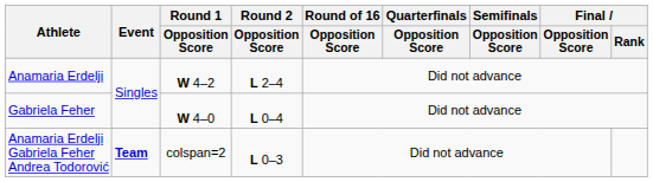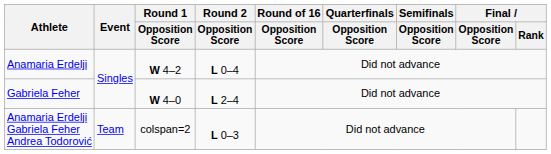Anamaria Erdelji | Round 2 / Opposition Score: L 2–4 -> L 0–4
Gabriela Feher | Round 2 / Opposition Score: L 0–4 -> L 2–4
Anamaria Erdelji Gabriela Feher Andrea Todorović | Event: bold -> normal
